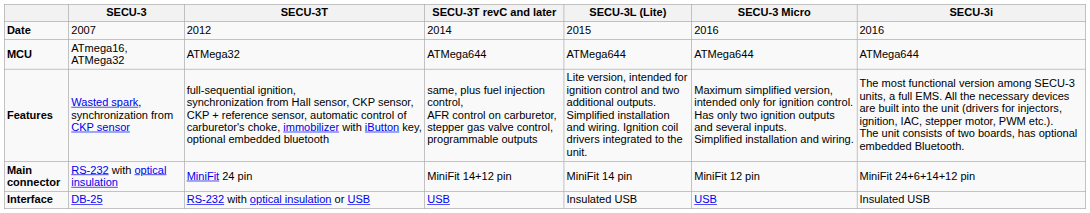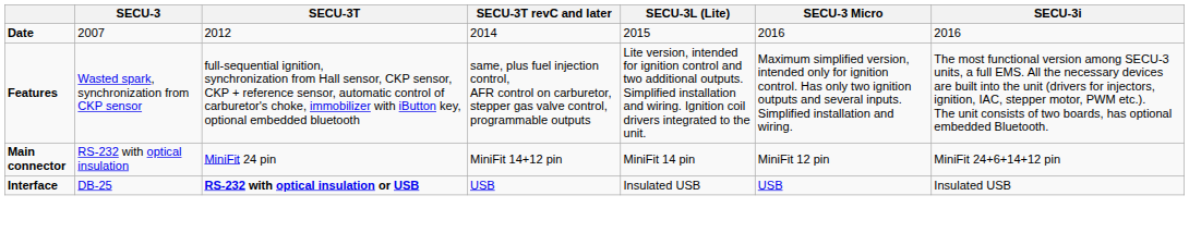- row: MCU | ATmega16, ATMega32 | ATMega32 | ATMega644 | ATMega644 | ATMega644 | ATMega644
Interface | SECU-3T: normal -> bold
